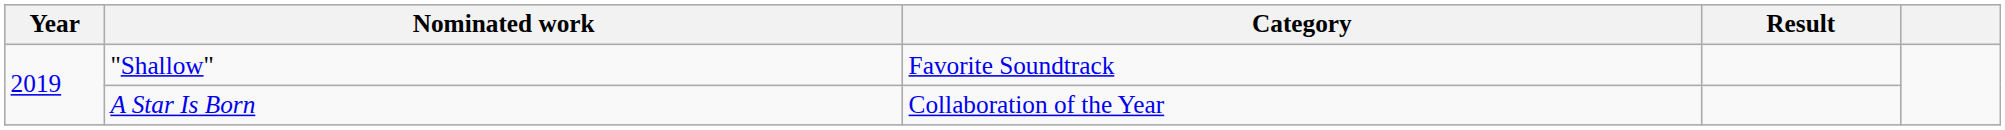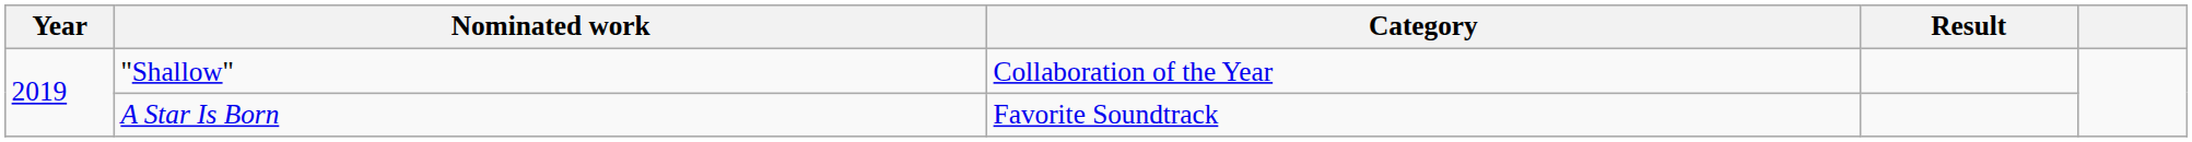"Shallow" | Category: Favorite Soundtrack -> Collaboration of the Year
A Star Is Born | Category: Collaboration of the Year -> Favorite Soundtrack
